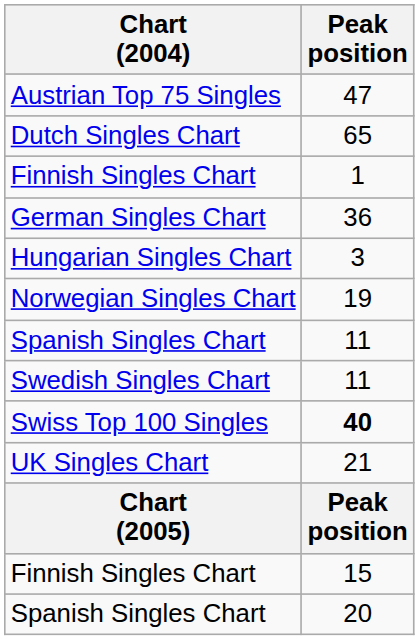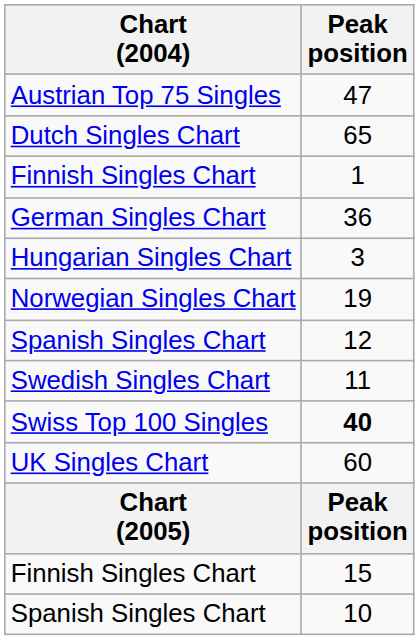row 8 | Peak position: 11 -> 12
row 11 | Peak position: 21 -> 60
row 14 | Peak position: 20 -> 10
